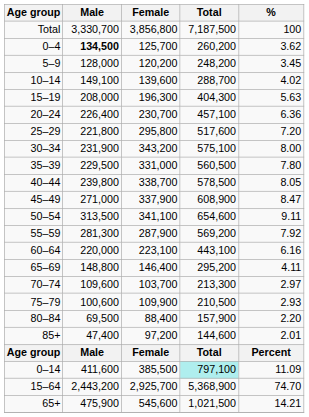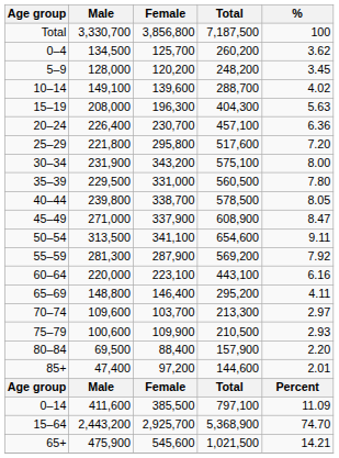0–4 | Male: bold -> normal
0–14 | Total: paleturquoise background -> no background
